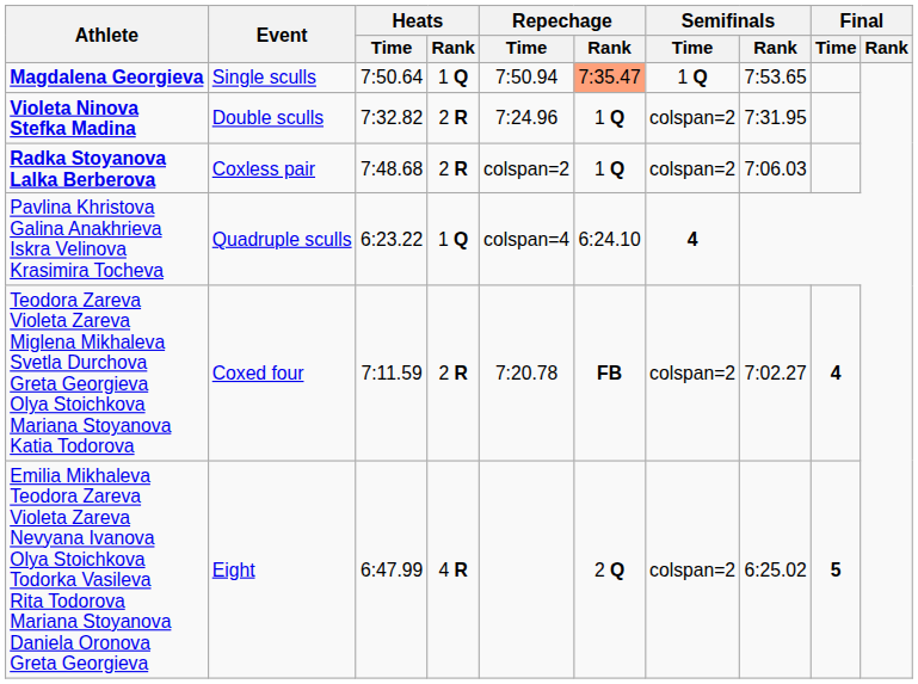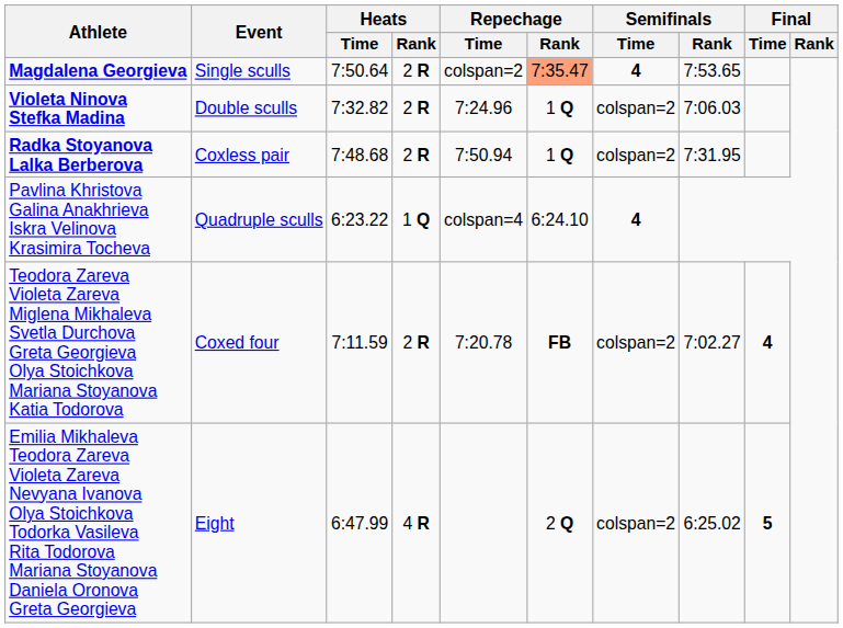Magdalena Georgieva | Heats / Rank: 1 Q -> 2 R
Magdalena Georgieva | Repechage / Time: 7:50.94 -> colspan=2
Magdalena Georgieva | Semifinals / Time: 1 Q -> 4
Violeta Ninova Stefka Madina | Semifinals / Rank: 7:31.95 -> 7:06.03
Radka Stoyanova Lalka Berberova | Repechage / Time: colspan=2 -> 7:50.94
Radka Stoyanova Lalka Berberova | Semifinals / Rank: 7:06.03 -> 7:31.95
